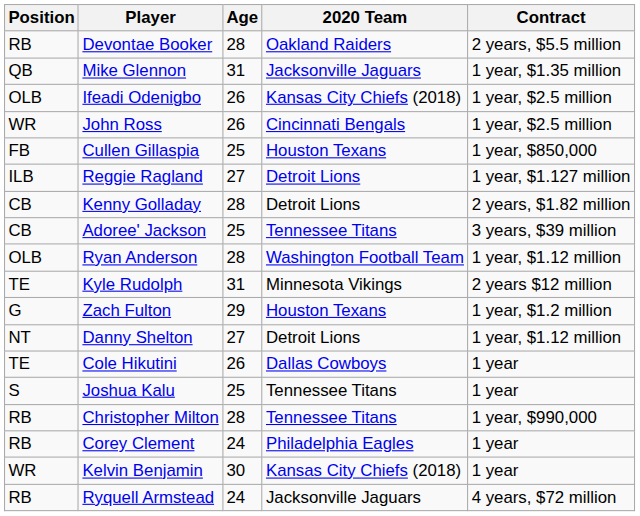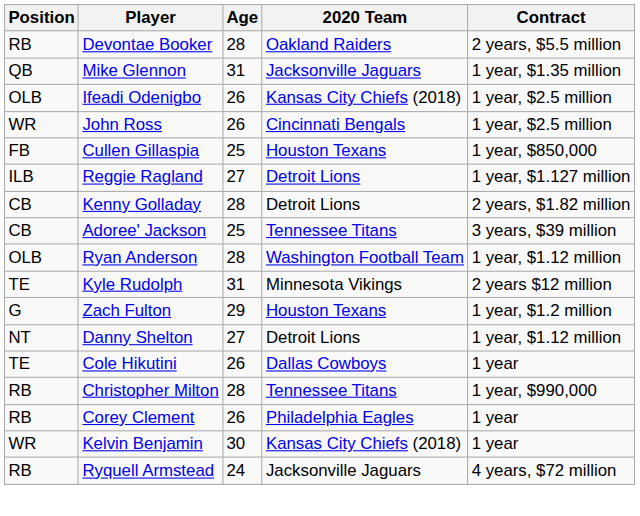- row: S | Joshua Kalu | 25 | Tennessee Titans | 1 year
Corey Clement | Age: 24 -> 26
